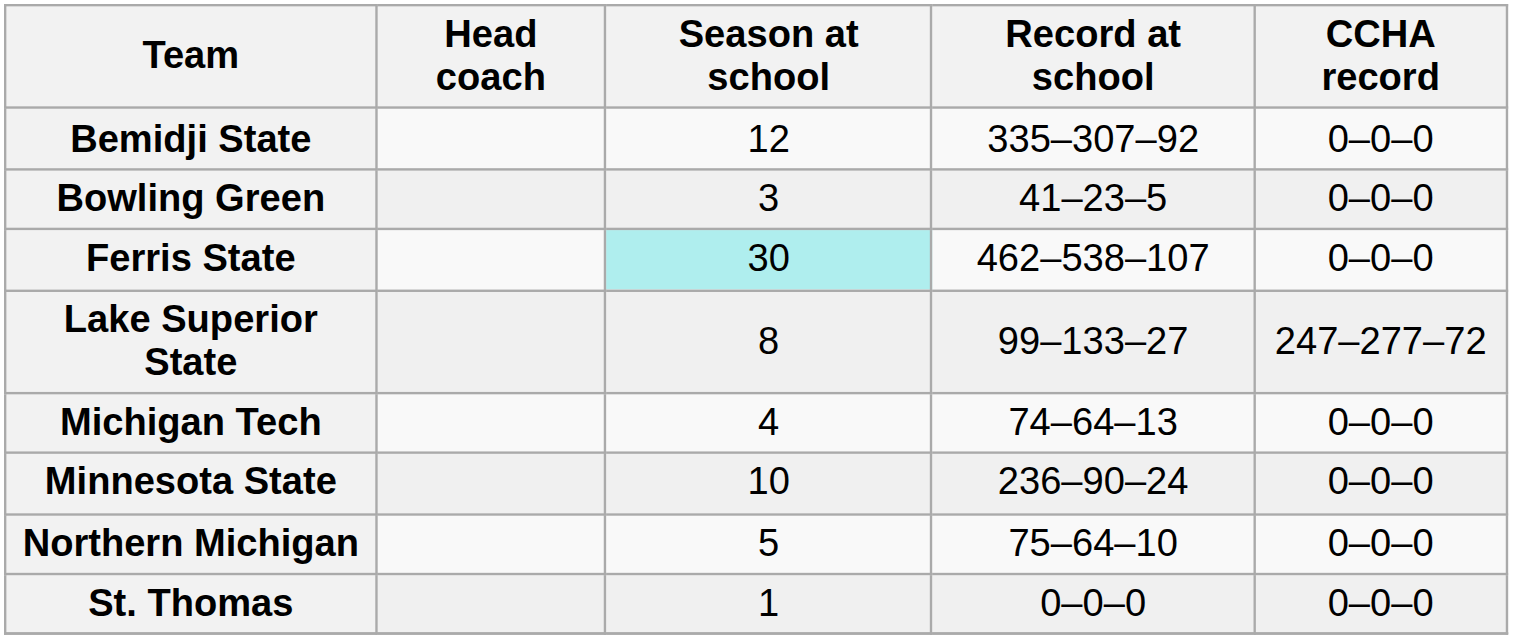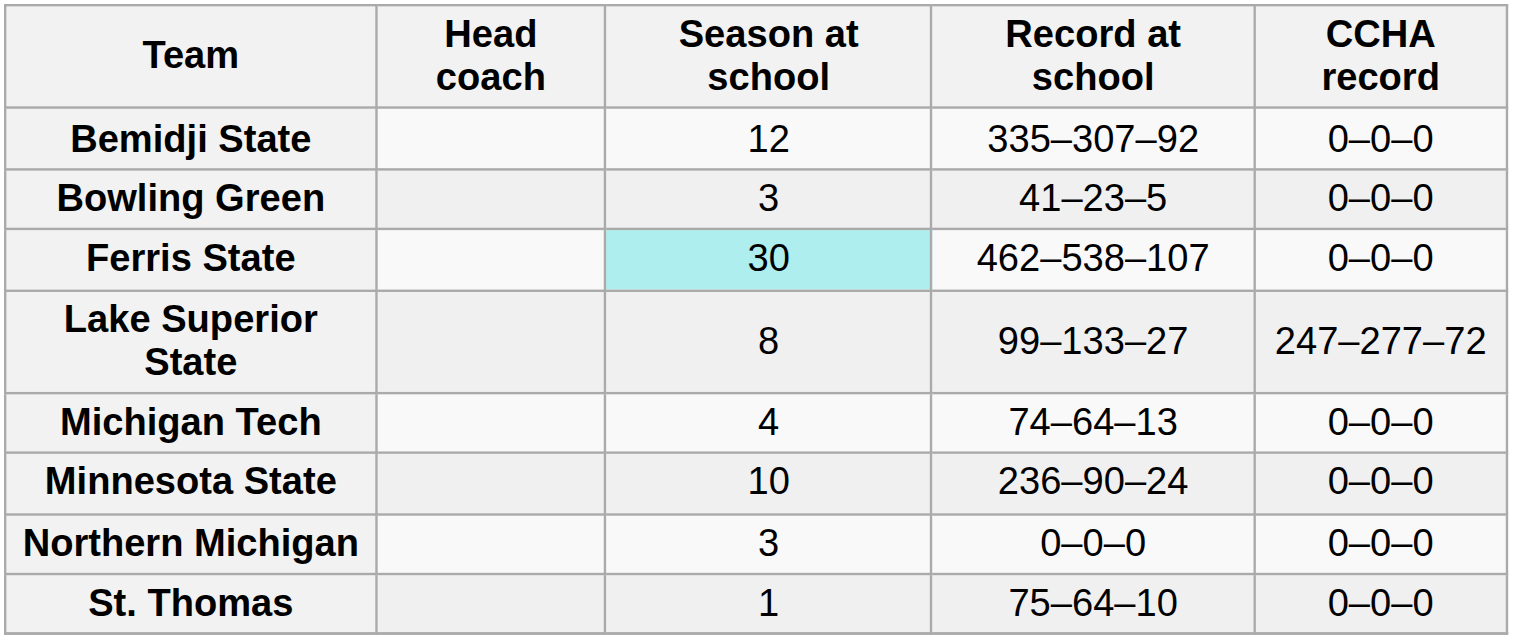Northern Michigan | Season at school: 5 -> 3
Northern Michigan | Record at school: 75–64–10 -> 0–0–0
St. Thomas | Record at school: 0–0–0 -> 75–64–10
